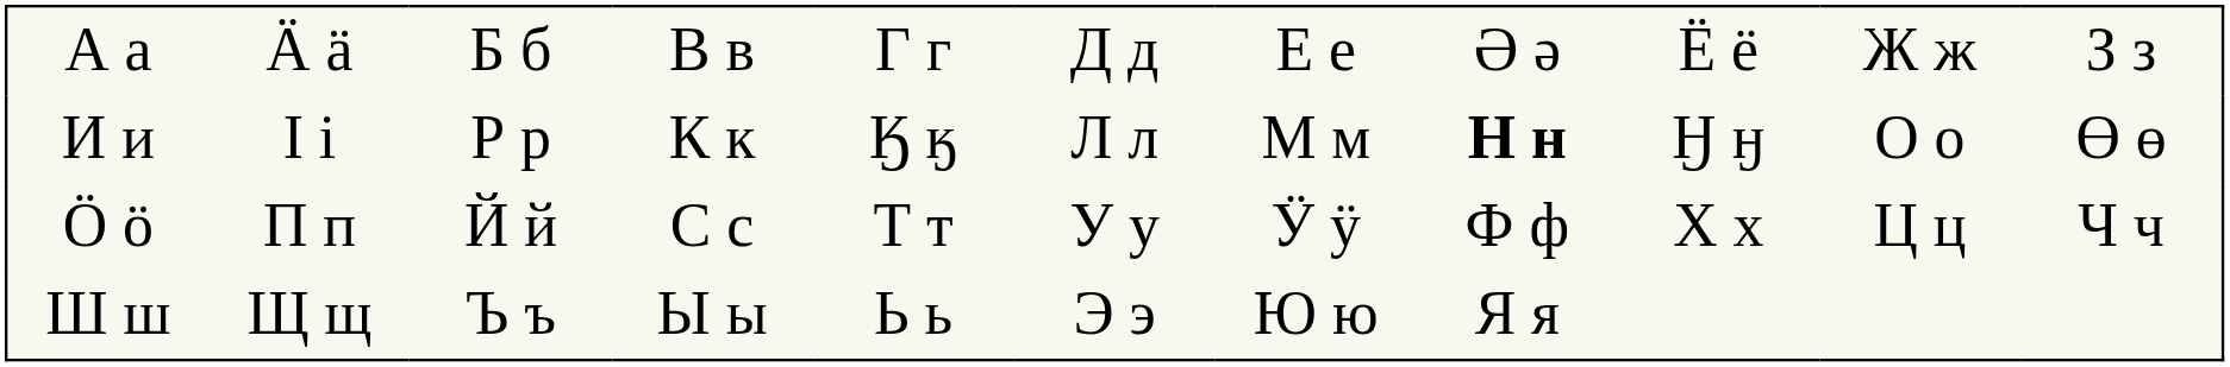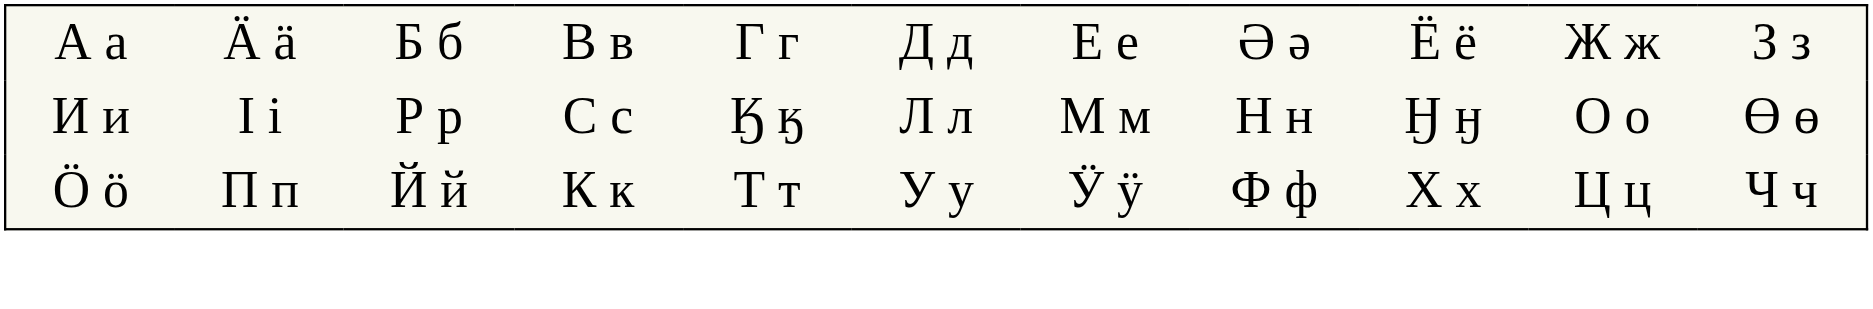И и | column 4: К к -> С с
И и | column 8: bold -> normal
Ӧ ӧ | column 4: С с -> К к
- row: Ш ш | Щ щ | Ъ ъ | Ы ы | Ь ь | Э э | Ю ю | Я я
